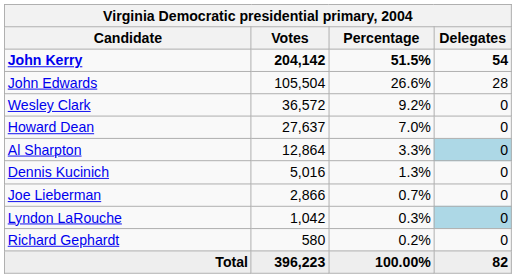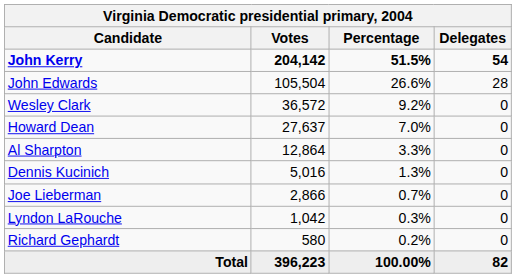Al Sharpton | Delegates: lightblue background -> no background
Lyndon LaRouche | Delegates: lightblue background -> no background
